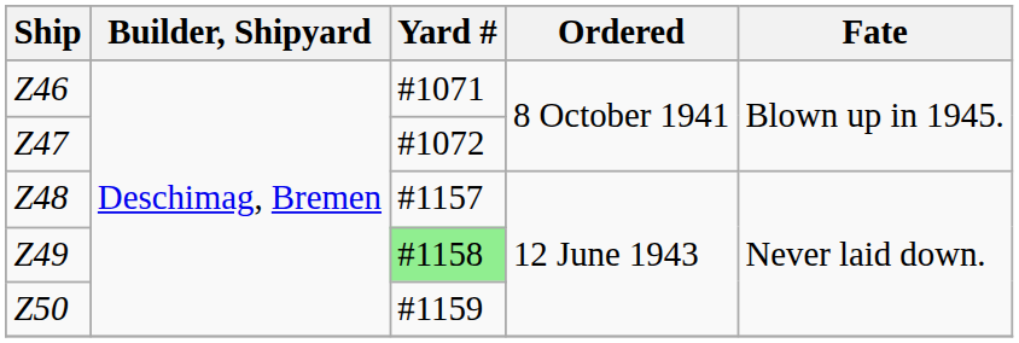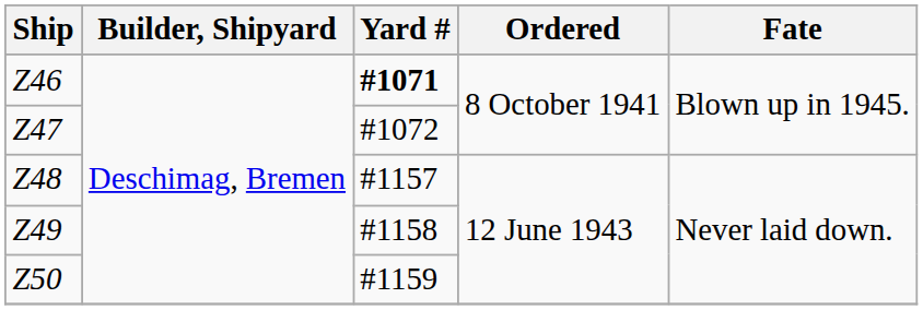Z46 | Yard #: normal -> bold
Z49 | Yard #: lightgreen background -> no background
